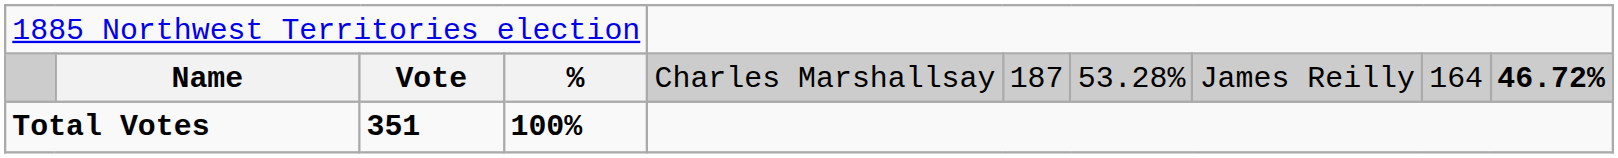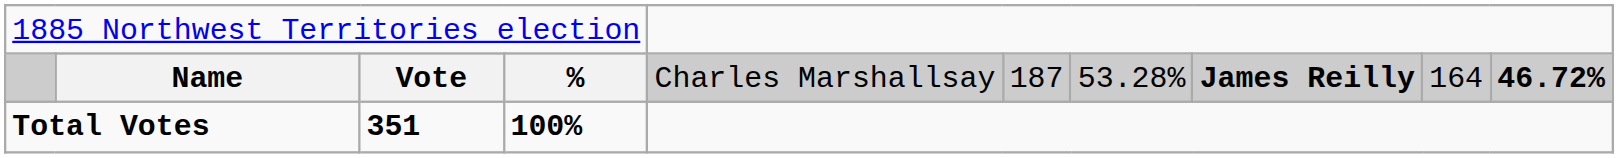row 2 | column 8: normal -> bold
